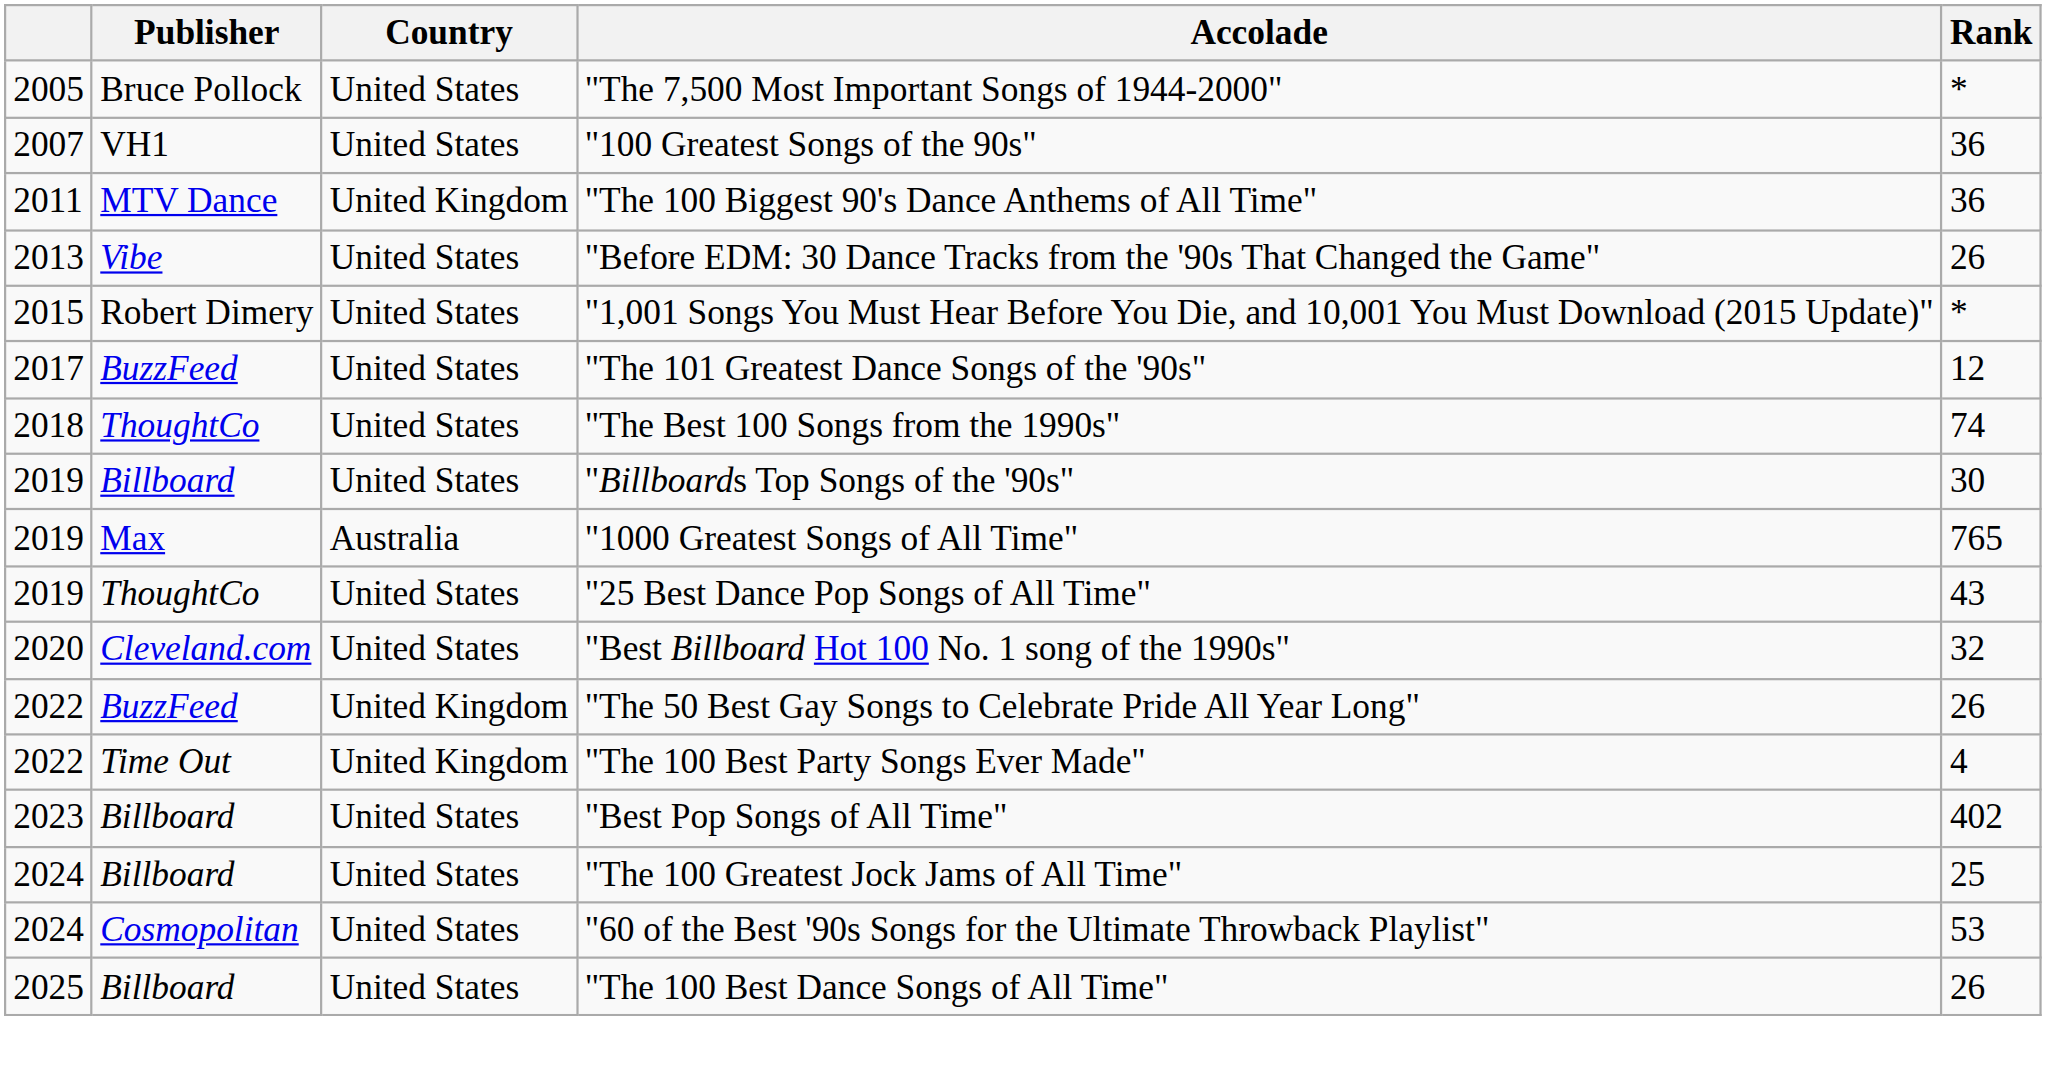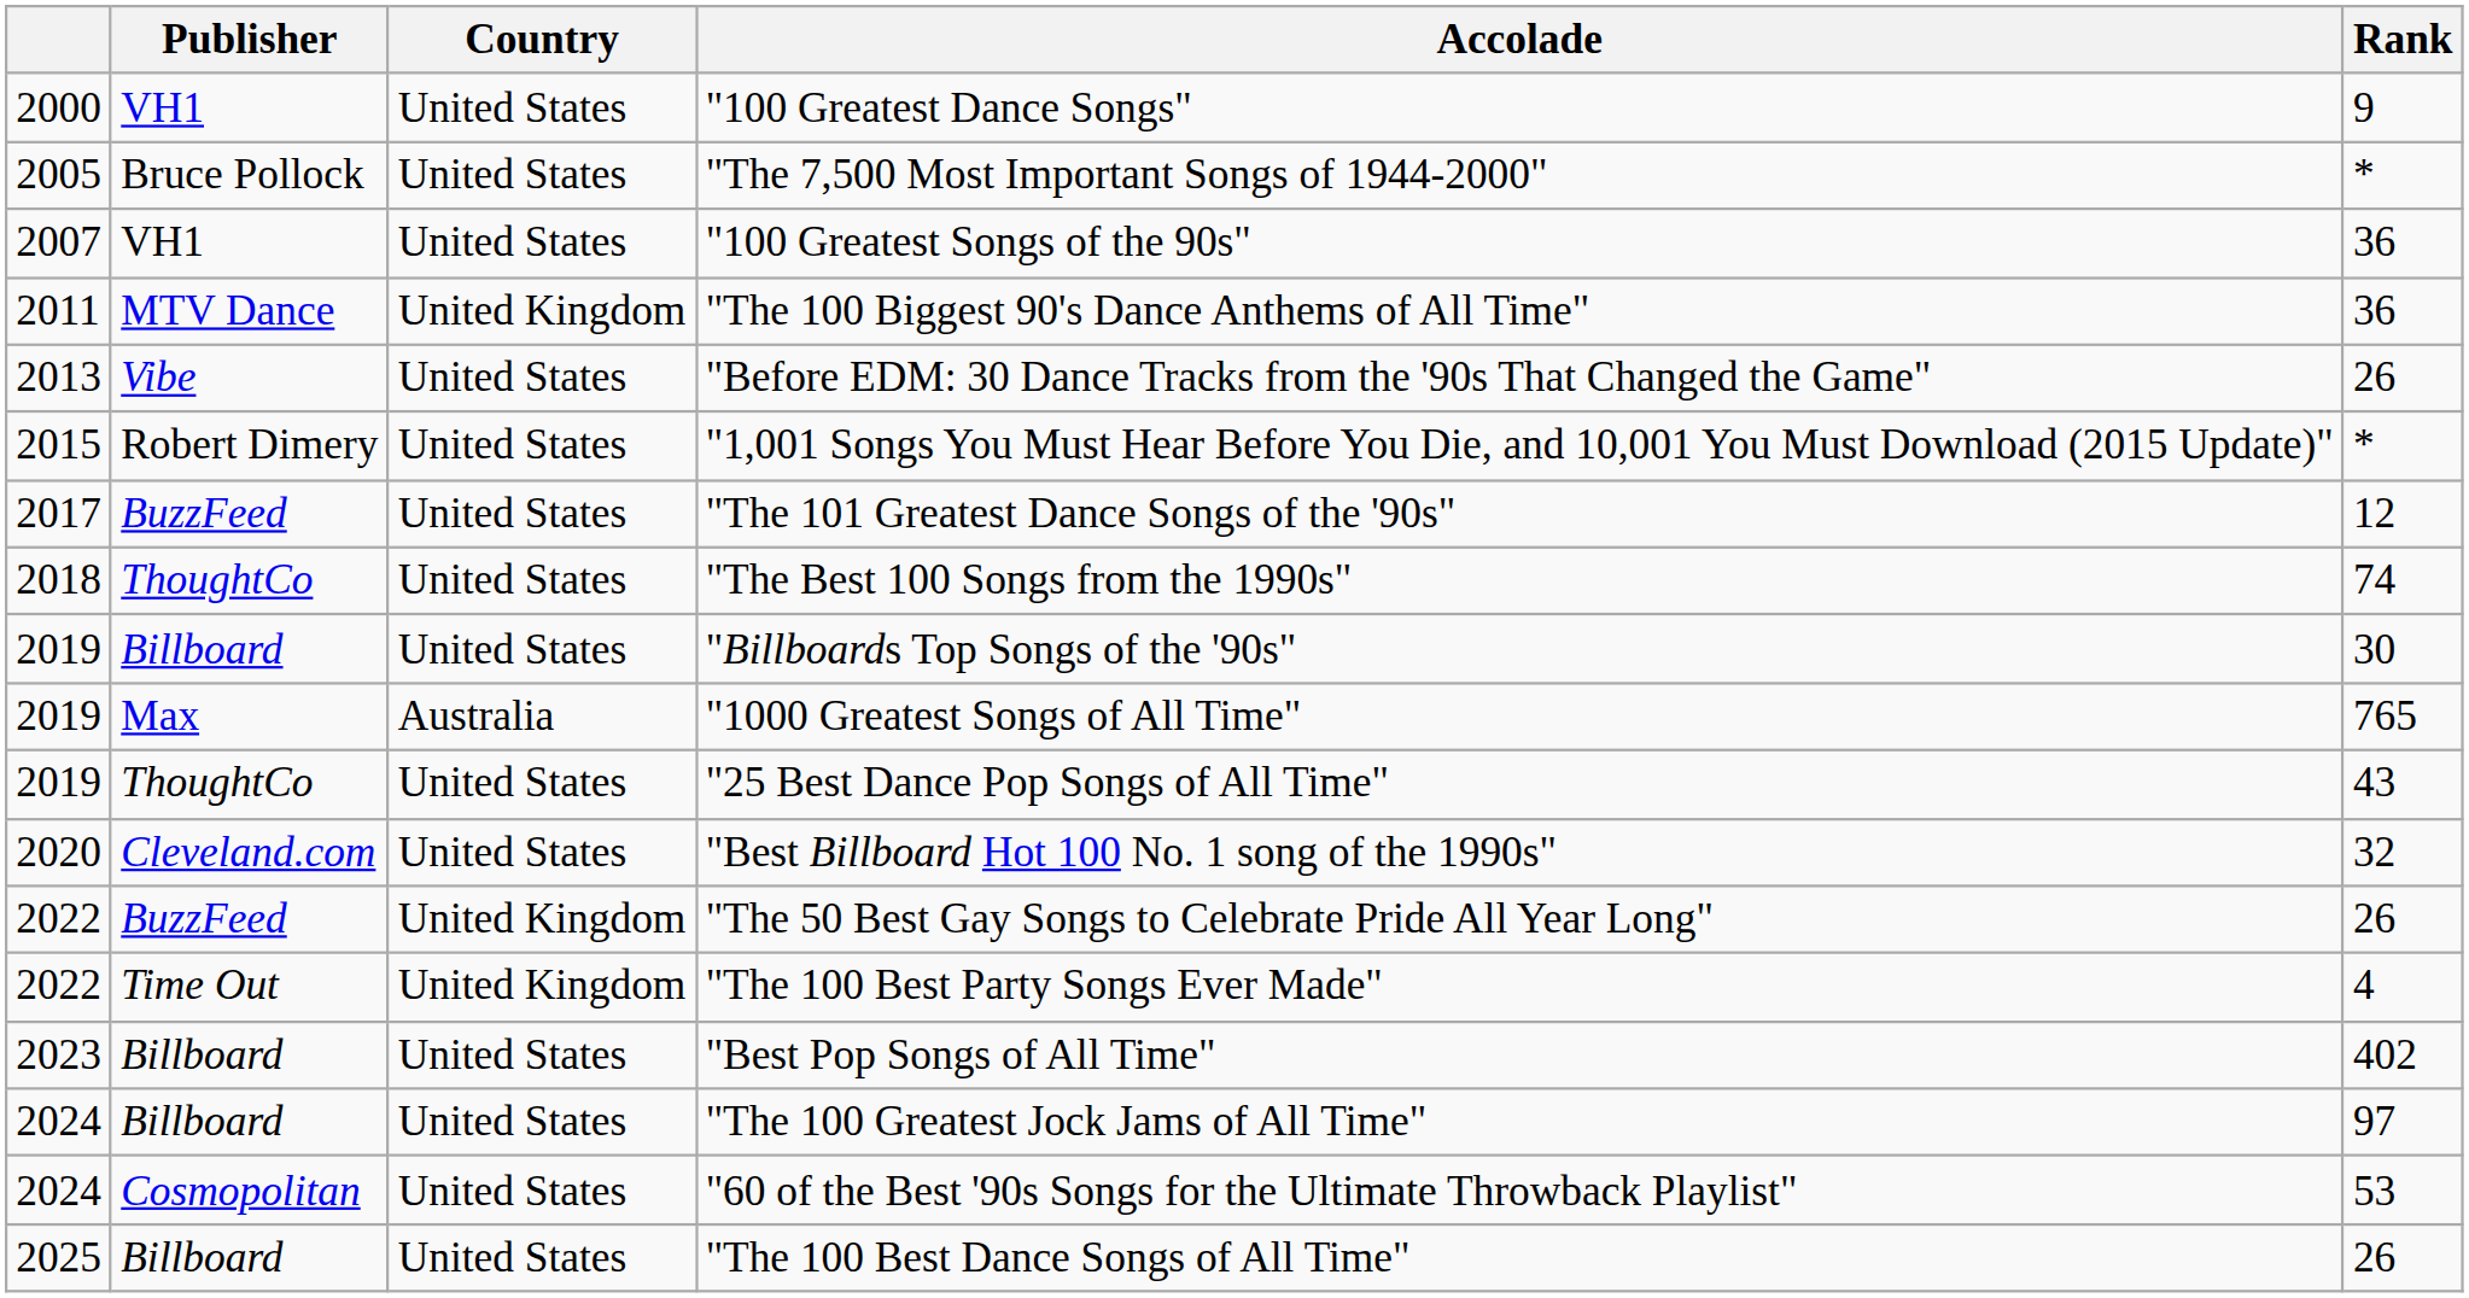+ row: 2000 | VH1 | United States | "100 Greatest Dance Songs" | 9
"The 100 Greatest Jock Jams of All Time" | Rank: 25 -> 97
